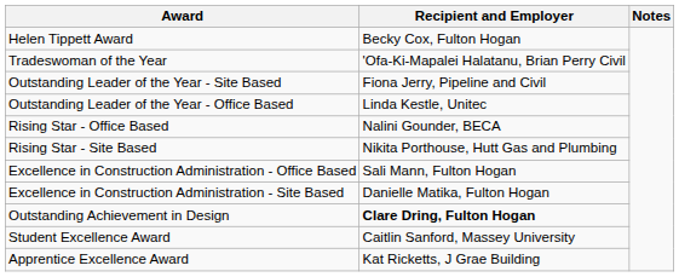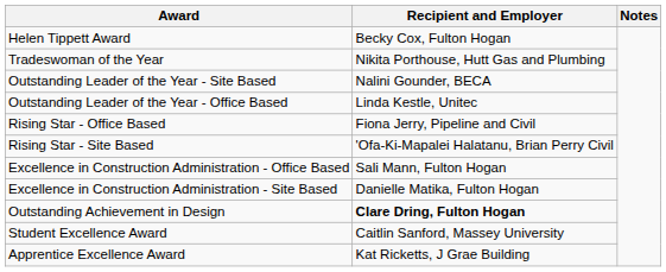Tradeswoman of the Year | Recipient and Employer: 'Ofa-Ki-Mapalei Halatanu, Brian Perry Civil -> Nikita Porthouse, Hutt Gas and Plumbing
Outstanding Leader of the Year - Site Based | Recipient and Employer: Fiona Jerry, Pipeline and Civil -> Nalini Gounder, BECA
Rising Star - Office Based | Recipient and Employer: Nalini Gounder, BECA -> Fiona Jerry, Pipeline and Civil
Rising Star - Site Based | Recipient and Employer: Nikita Porthouse, Hutt Gas and Plumbing -> 'Ofa-Ki-Mapalei Halatanu, Brian Perry Civil
